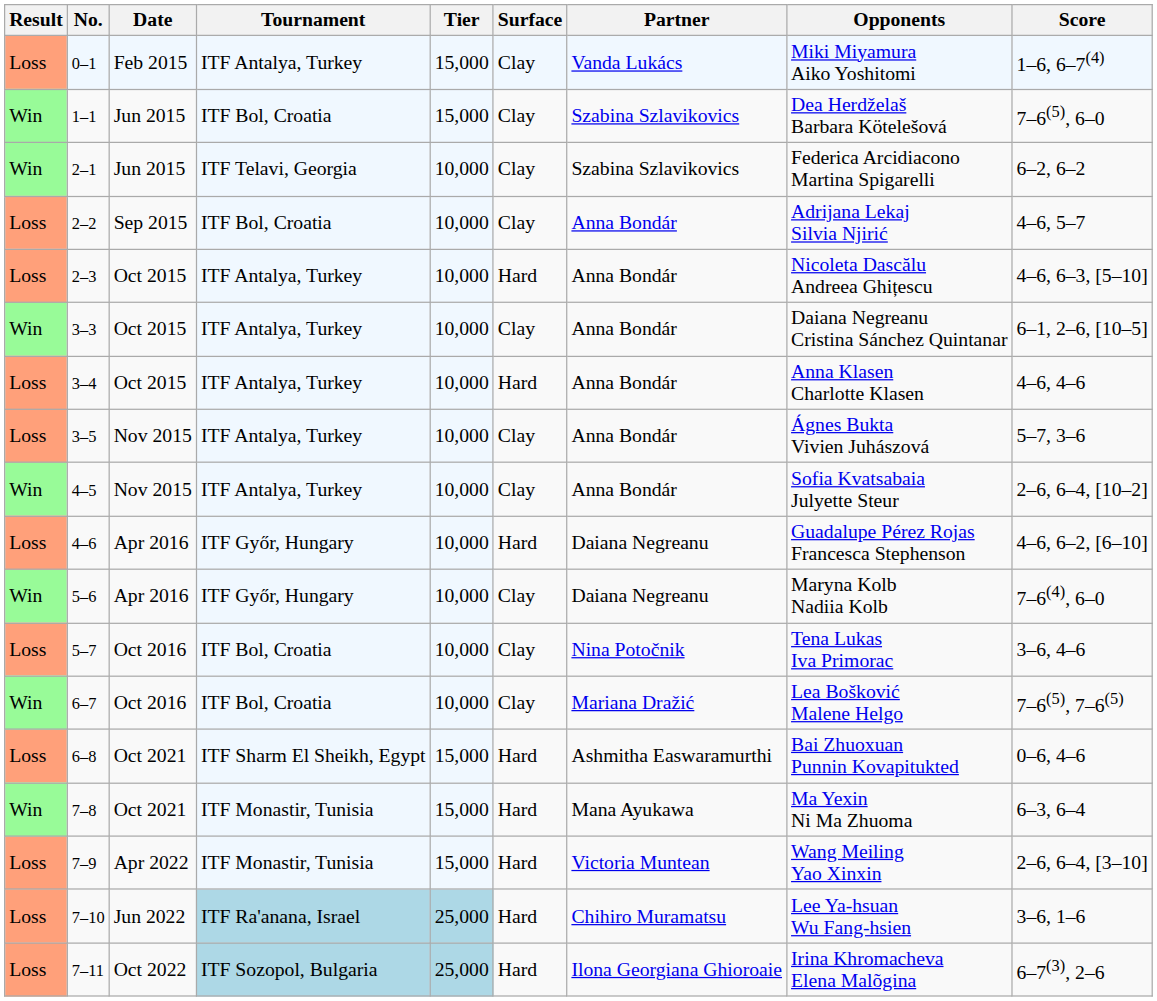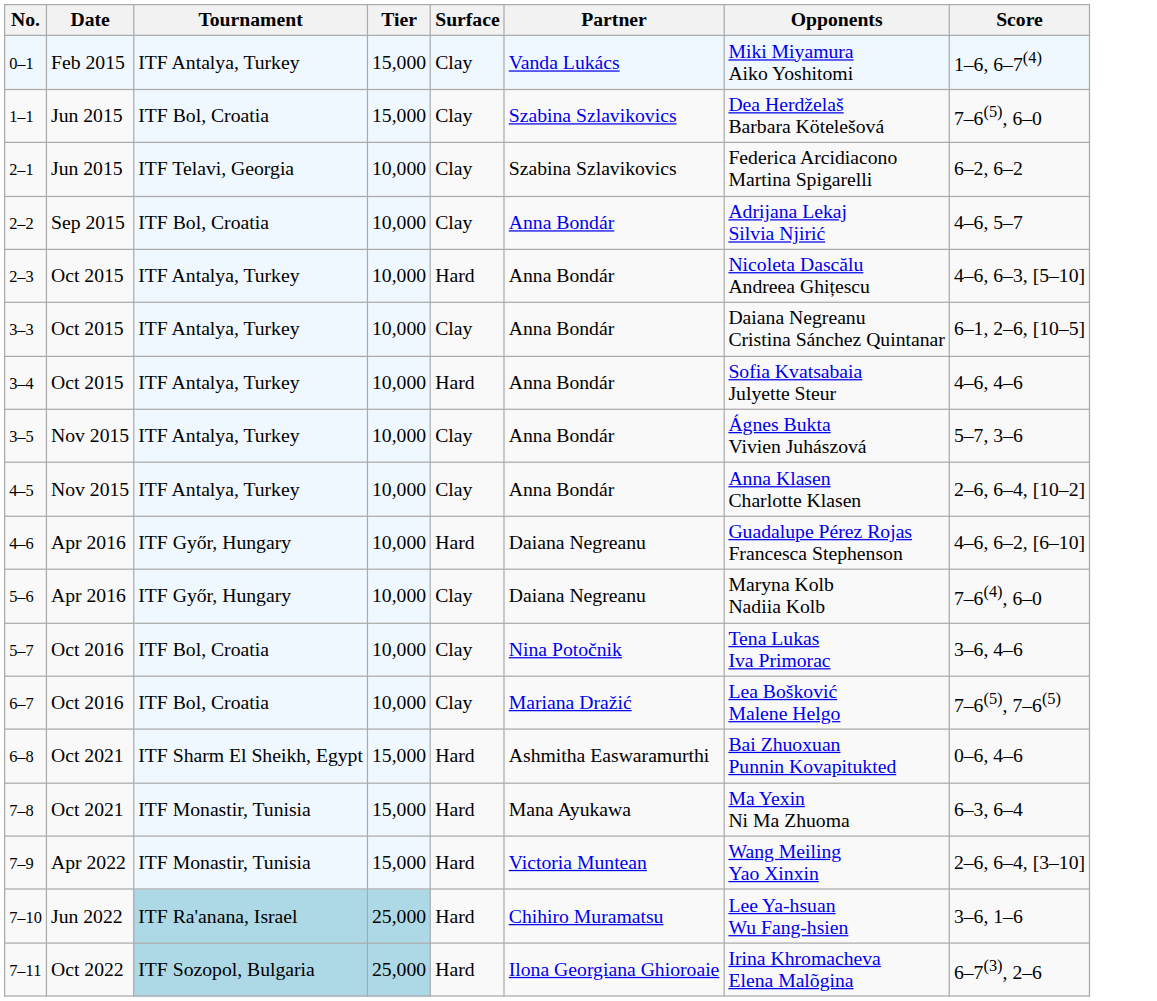- column: Result | Loss | Win | Win | Loss | Loss | Win | Loss | Loss | Win | Loss | Win | Loss | Win | Loss | Win | Loss | Loss | Loss
3–4 | Opponents: Anna Klasen Charlotte Klasen -> Sofia Kvatsabaia Julyette Steur
4–5 | Opponents: Sofia Kvatsabaia Julyette Steur -> Anna Klasen Charlotte Klasen
